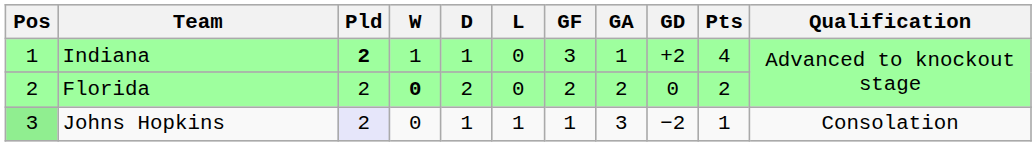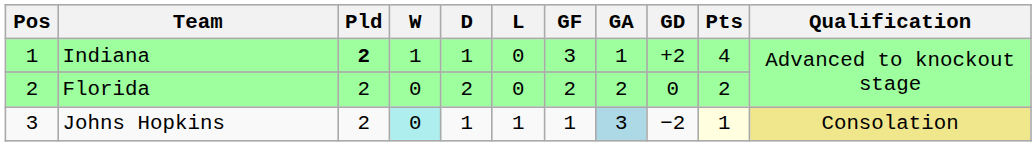Florida | W: bold -> normal
Johns Hopkins | Pos: lightgreen background -> no background
Johns Hopkins | Pld: lavender background -> no background
Johns Hopkins | W: no background -> paleturquoise background
Johns Hopkins | GA: no background -> lightblue background
Johns Hopkins | Pts: no background -> lightyellow background
Johns Hopkins | Qualification: no background -> khaki background
